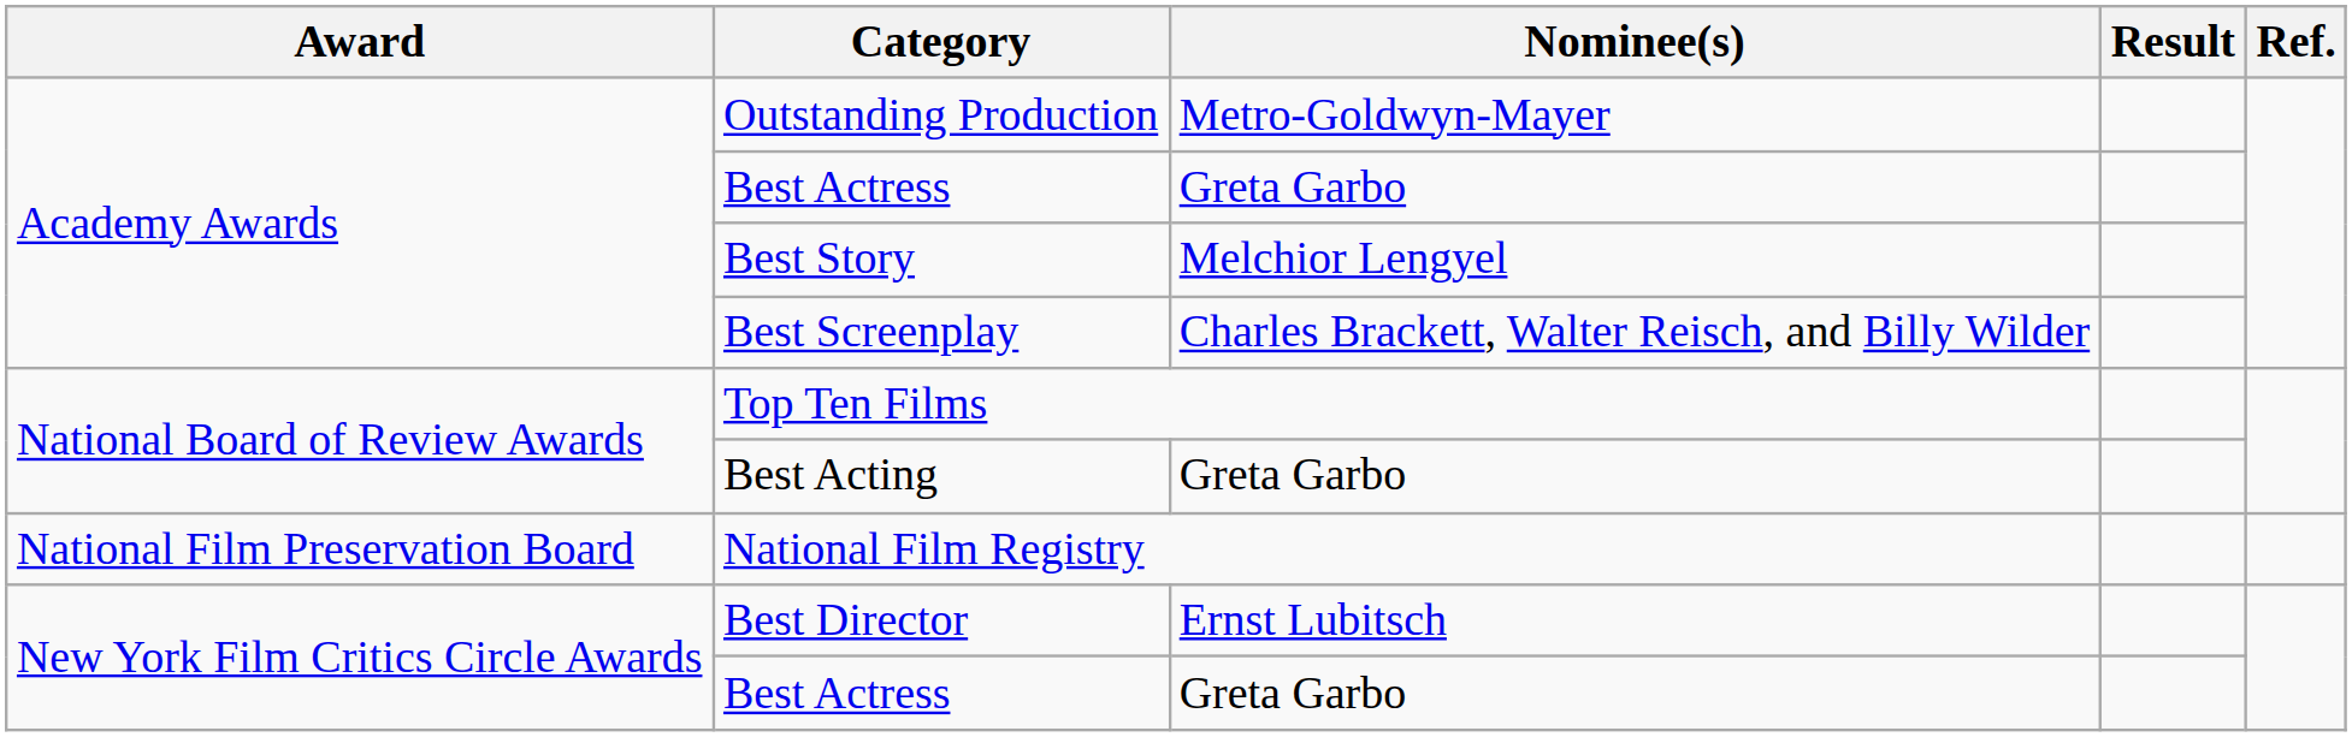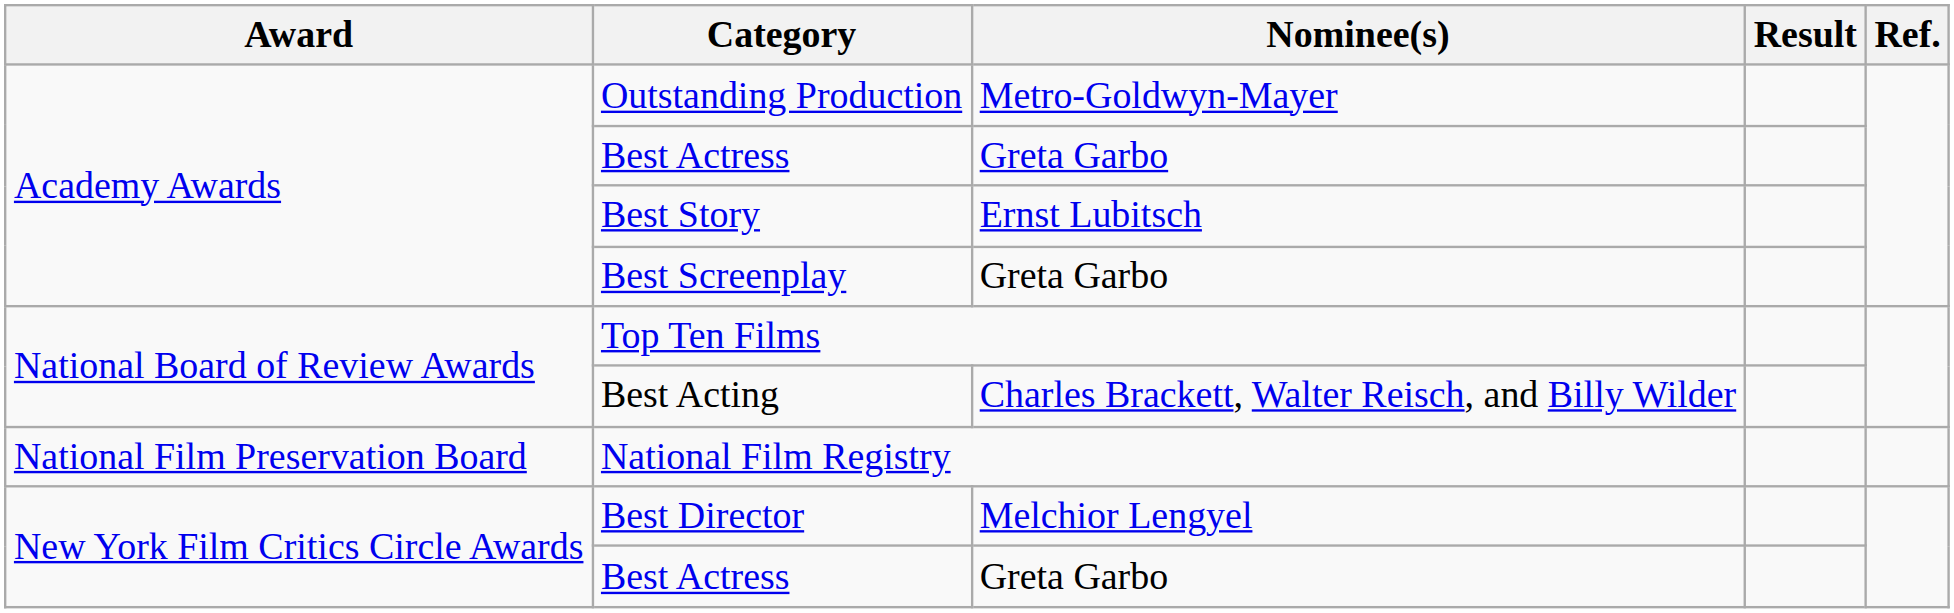Best Story | Nominee(s): Melchior Lengyel -> Ernst Lubitsch
Best Screenplay | Nominee(s): Charles Brackett, Walter Reisch, and Billy Wilder -> Greta Garbo
Best Acting | Nominee(s): Greta Garbo -> Charles Brackett, Walter Reisch, and Billy Wilder
Best Director | Nominee(s): Ernst Lubitsch -> Melchior Lengyel
